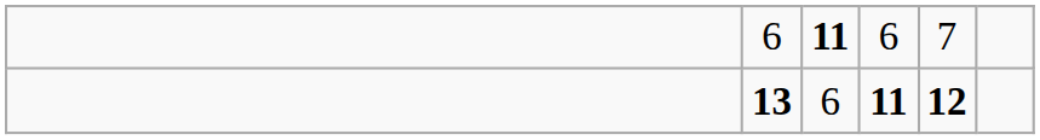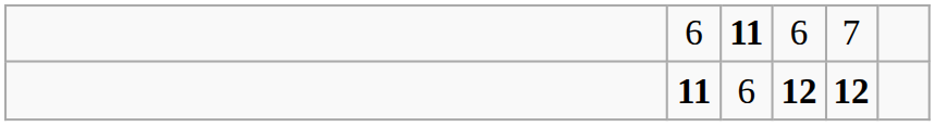row 2 | column 2: 13 -> 11
row 2 | column 4: 11 -> 12
